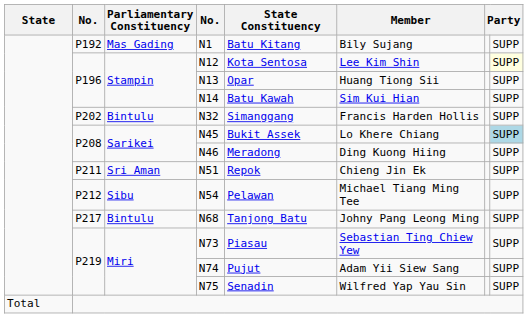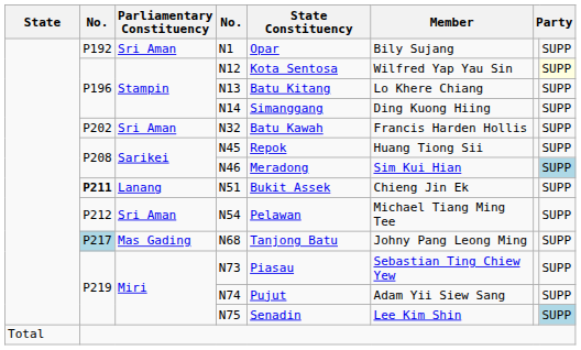N1 | Parliamentary Constituency: Mas Gading -> Sri Aman
N1 | State Constituency: Batu Kitang -> Opar
N12 | Member: Lee Kim Shin -> Wilfred Yap Yau Sin
N13 | State Constituency: Opar -> Batu Kitang
N13 | Member: Huang Tiong Sii -> Lo Khere Chiang
N14 | State Constituency: Batu Kawah -> Simanggang
N14 | Member: Sim Kui Hian -> Ding Kuong Hiing
N32 | Parliamentary Constituency: Bintulu -> Sri Aman
N32 | State Constituency: Simanggang -> Batu Kawah
N45 | State Constituency: Bukit Assek -> Repok
N45 | Member: Lo Khere Chiang -> Huang Tiong Sii
N45 | column 8: lightblue background -> no background
N46 | Member: Ding Kuong Hiing -> Sim Kui Hian
N46 | column 8: no background -> lightblue background
N51 | column 2: normal -> bold
N51 | Parliamentary Constituency: Sri Aman -> Lanang
N51 | State Constituency: Repok -> Bukit Assek
N54 | Parliamentary Constituency: Sibu -> Sri Aman
N68 | column 2: no background -> lightblue background
N68 | Parliamentary Constituency: Bintulu -> Mas Gading
N75 | Member: Wilfred Yap Yau Sin -> Lee Kim Shin
N75 | column 8: no background -> lightblue background
